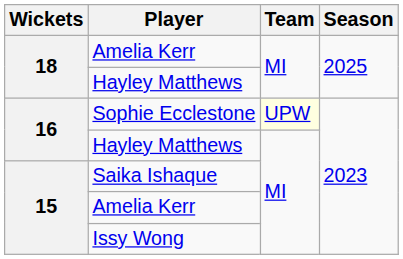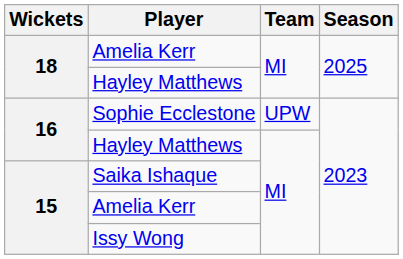Sophie Ecclestone | Team: lightyellow background -> no background
